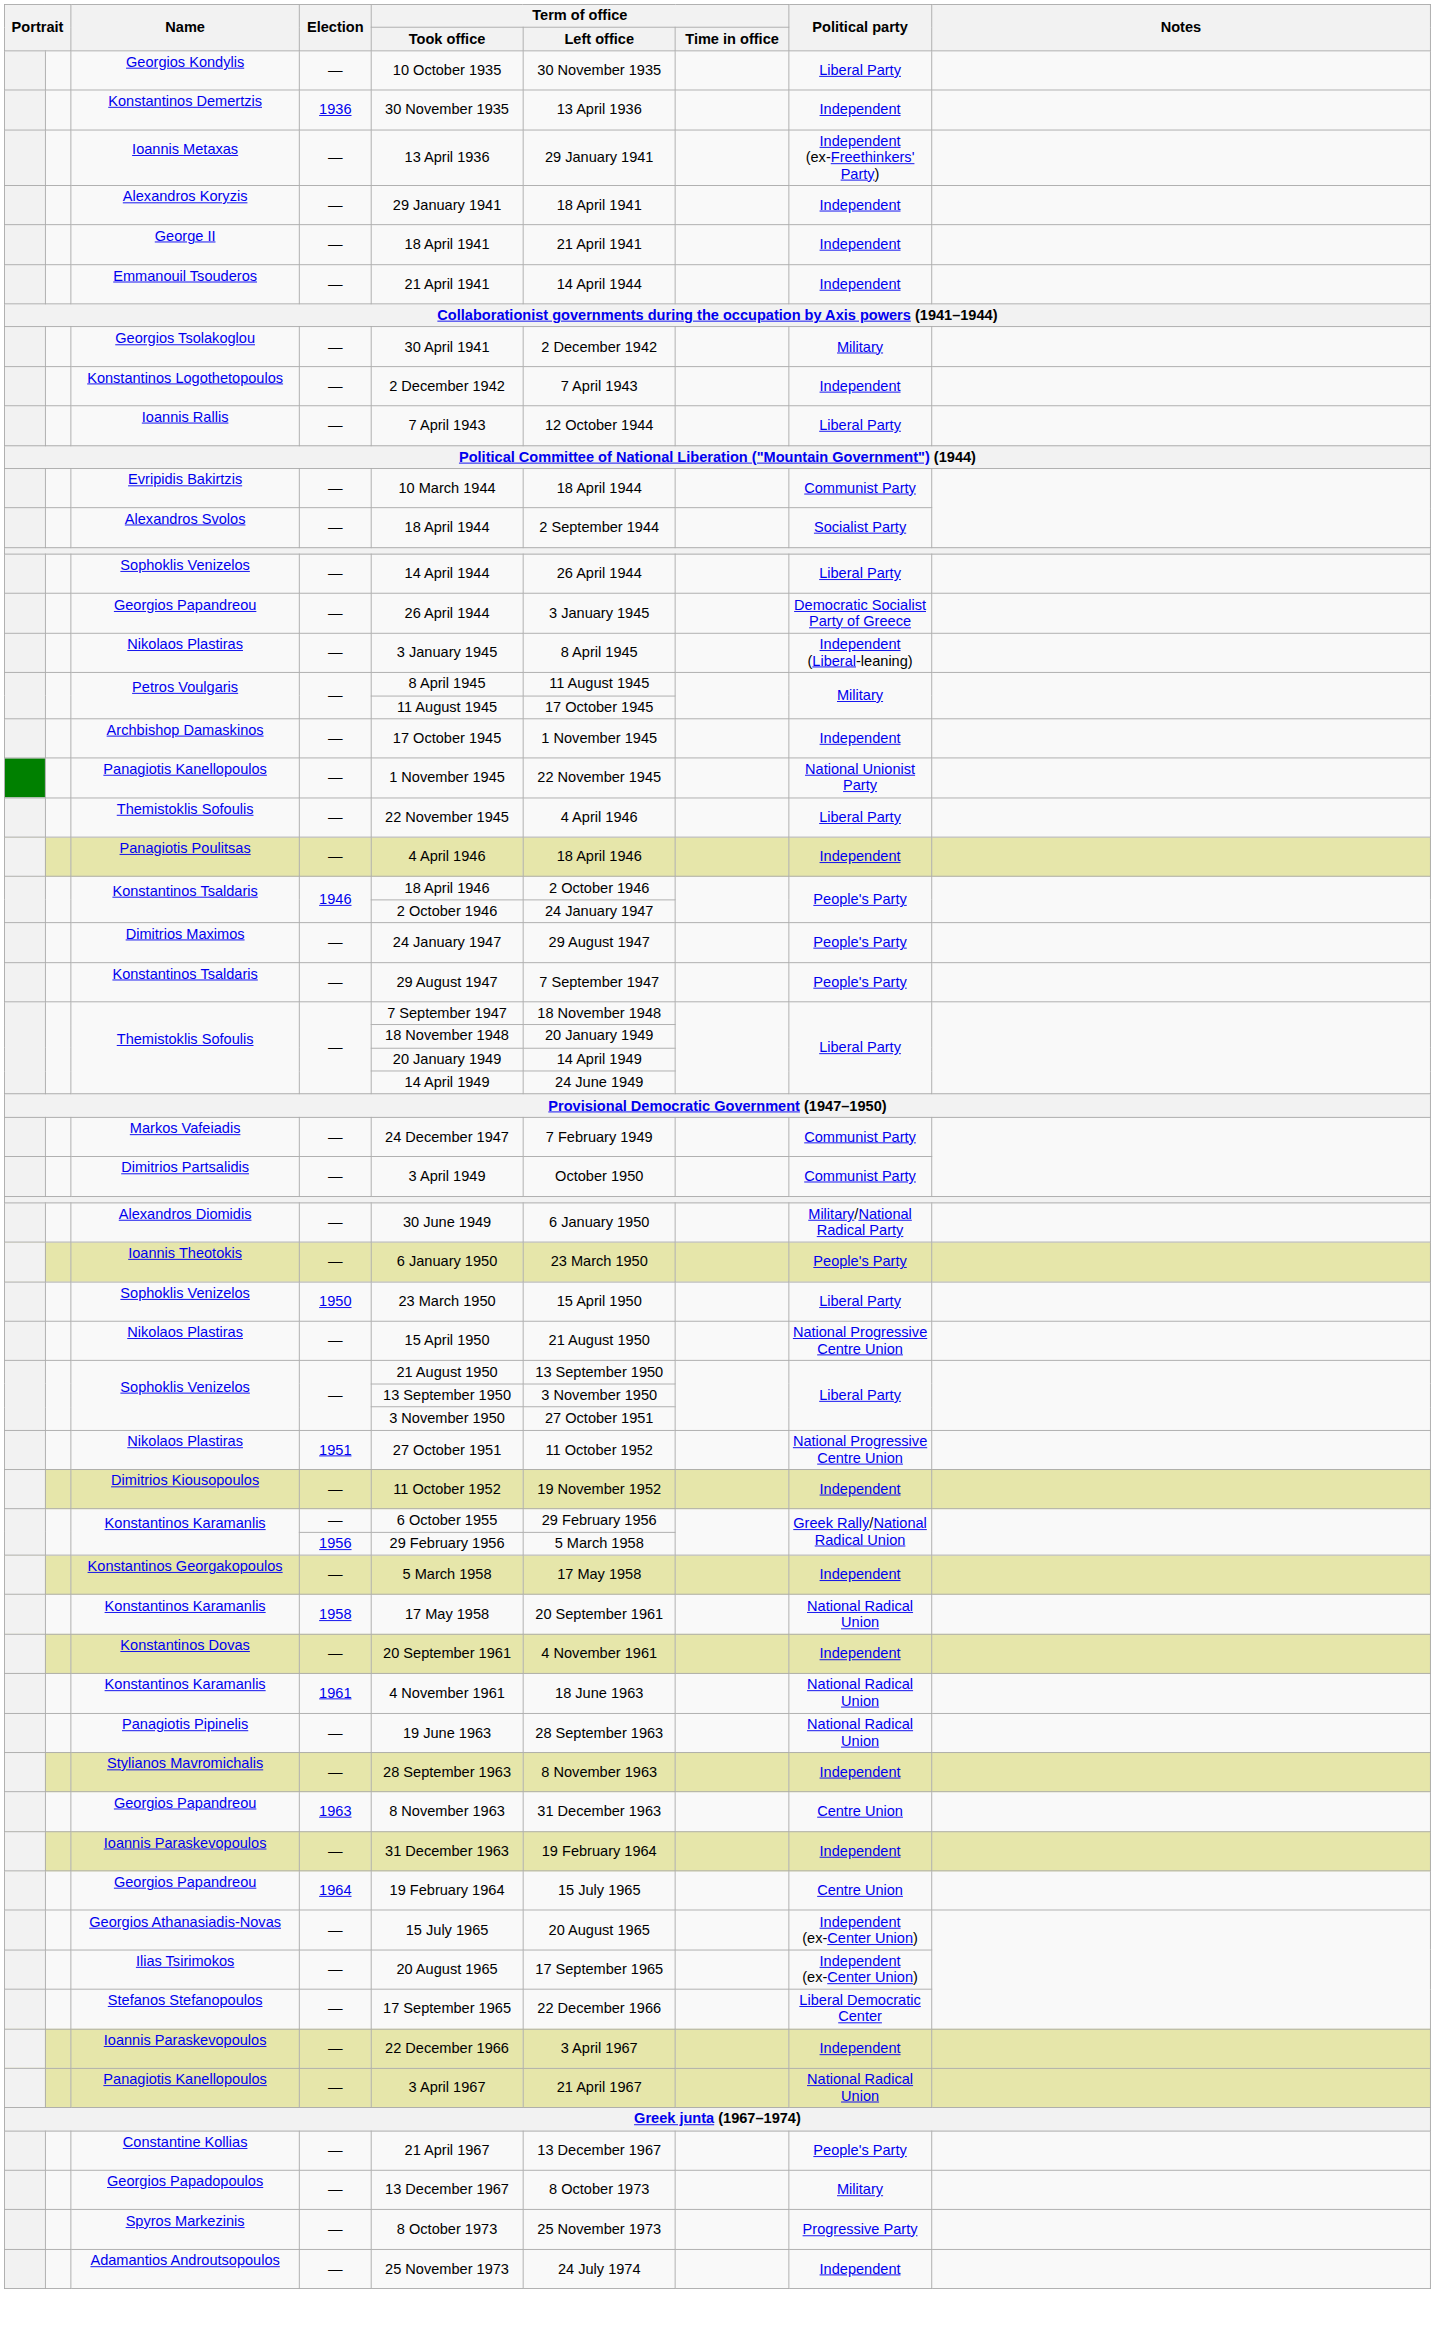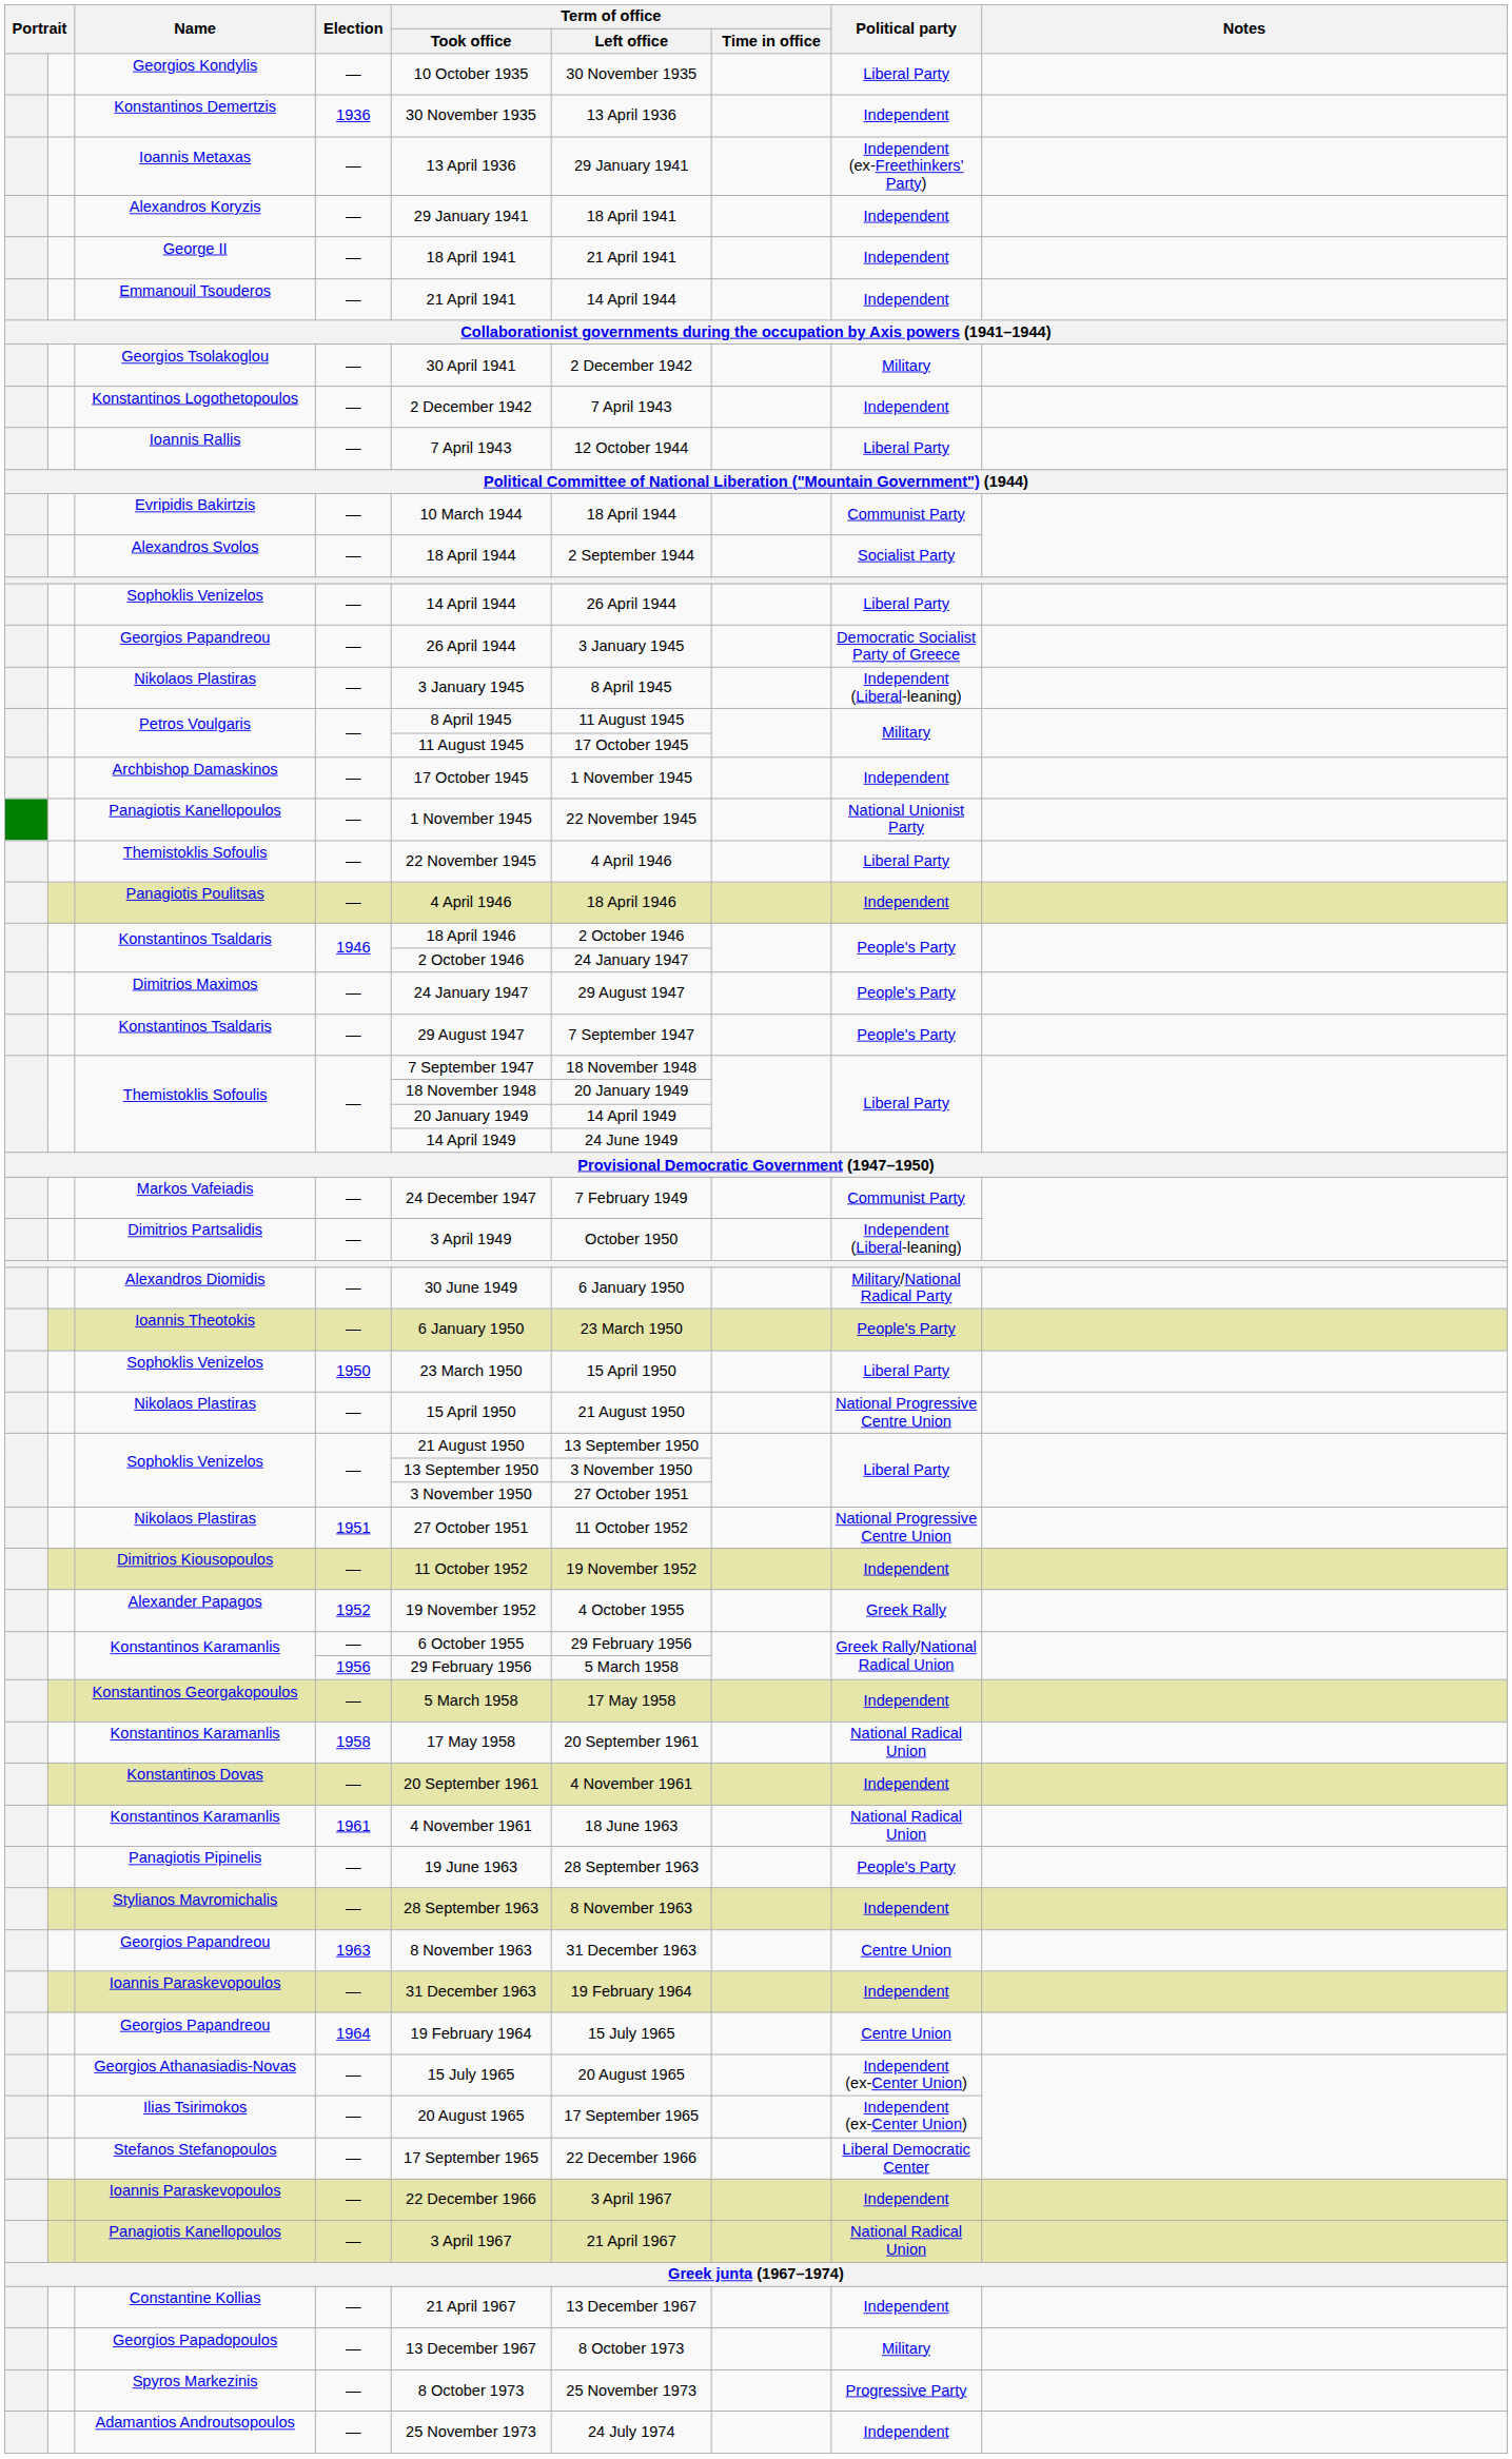Dimitrios Partsalidis | Political party: Communist Party -> Independent (Liberal-leaning)
+ row: Alexander Papagos | 1952 | 19 November 1952 | 4 October 1955 | Greek Rally
Panagiotis Pipinelis | Political party: National Radical Union -> People's Party
Constantine Kollias | Political party: People's Party -> Independent
